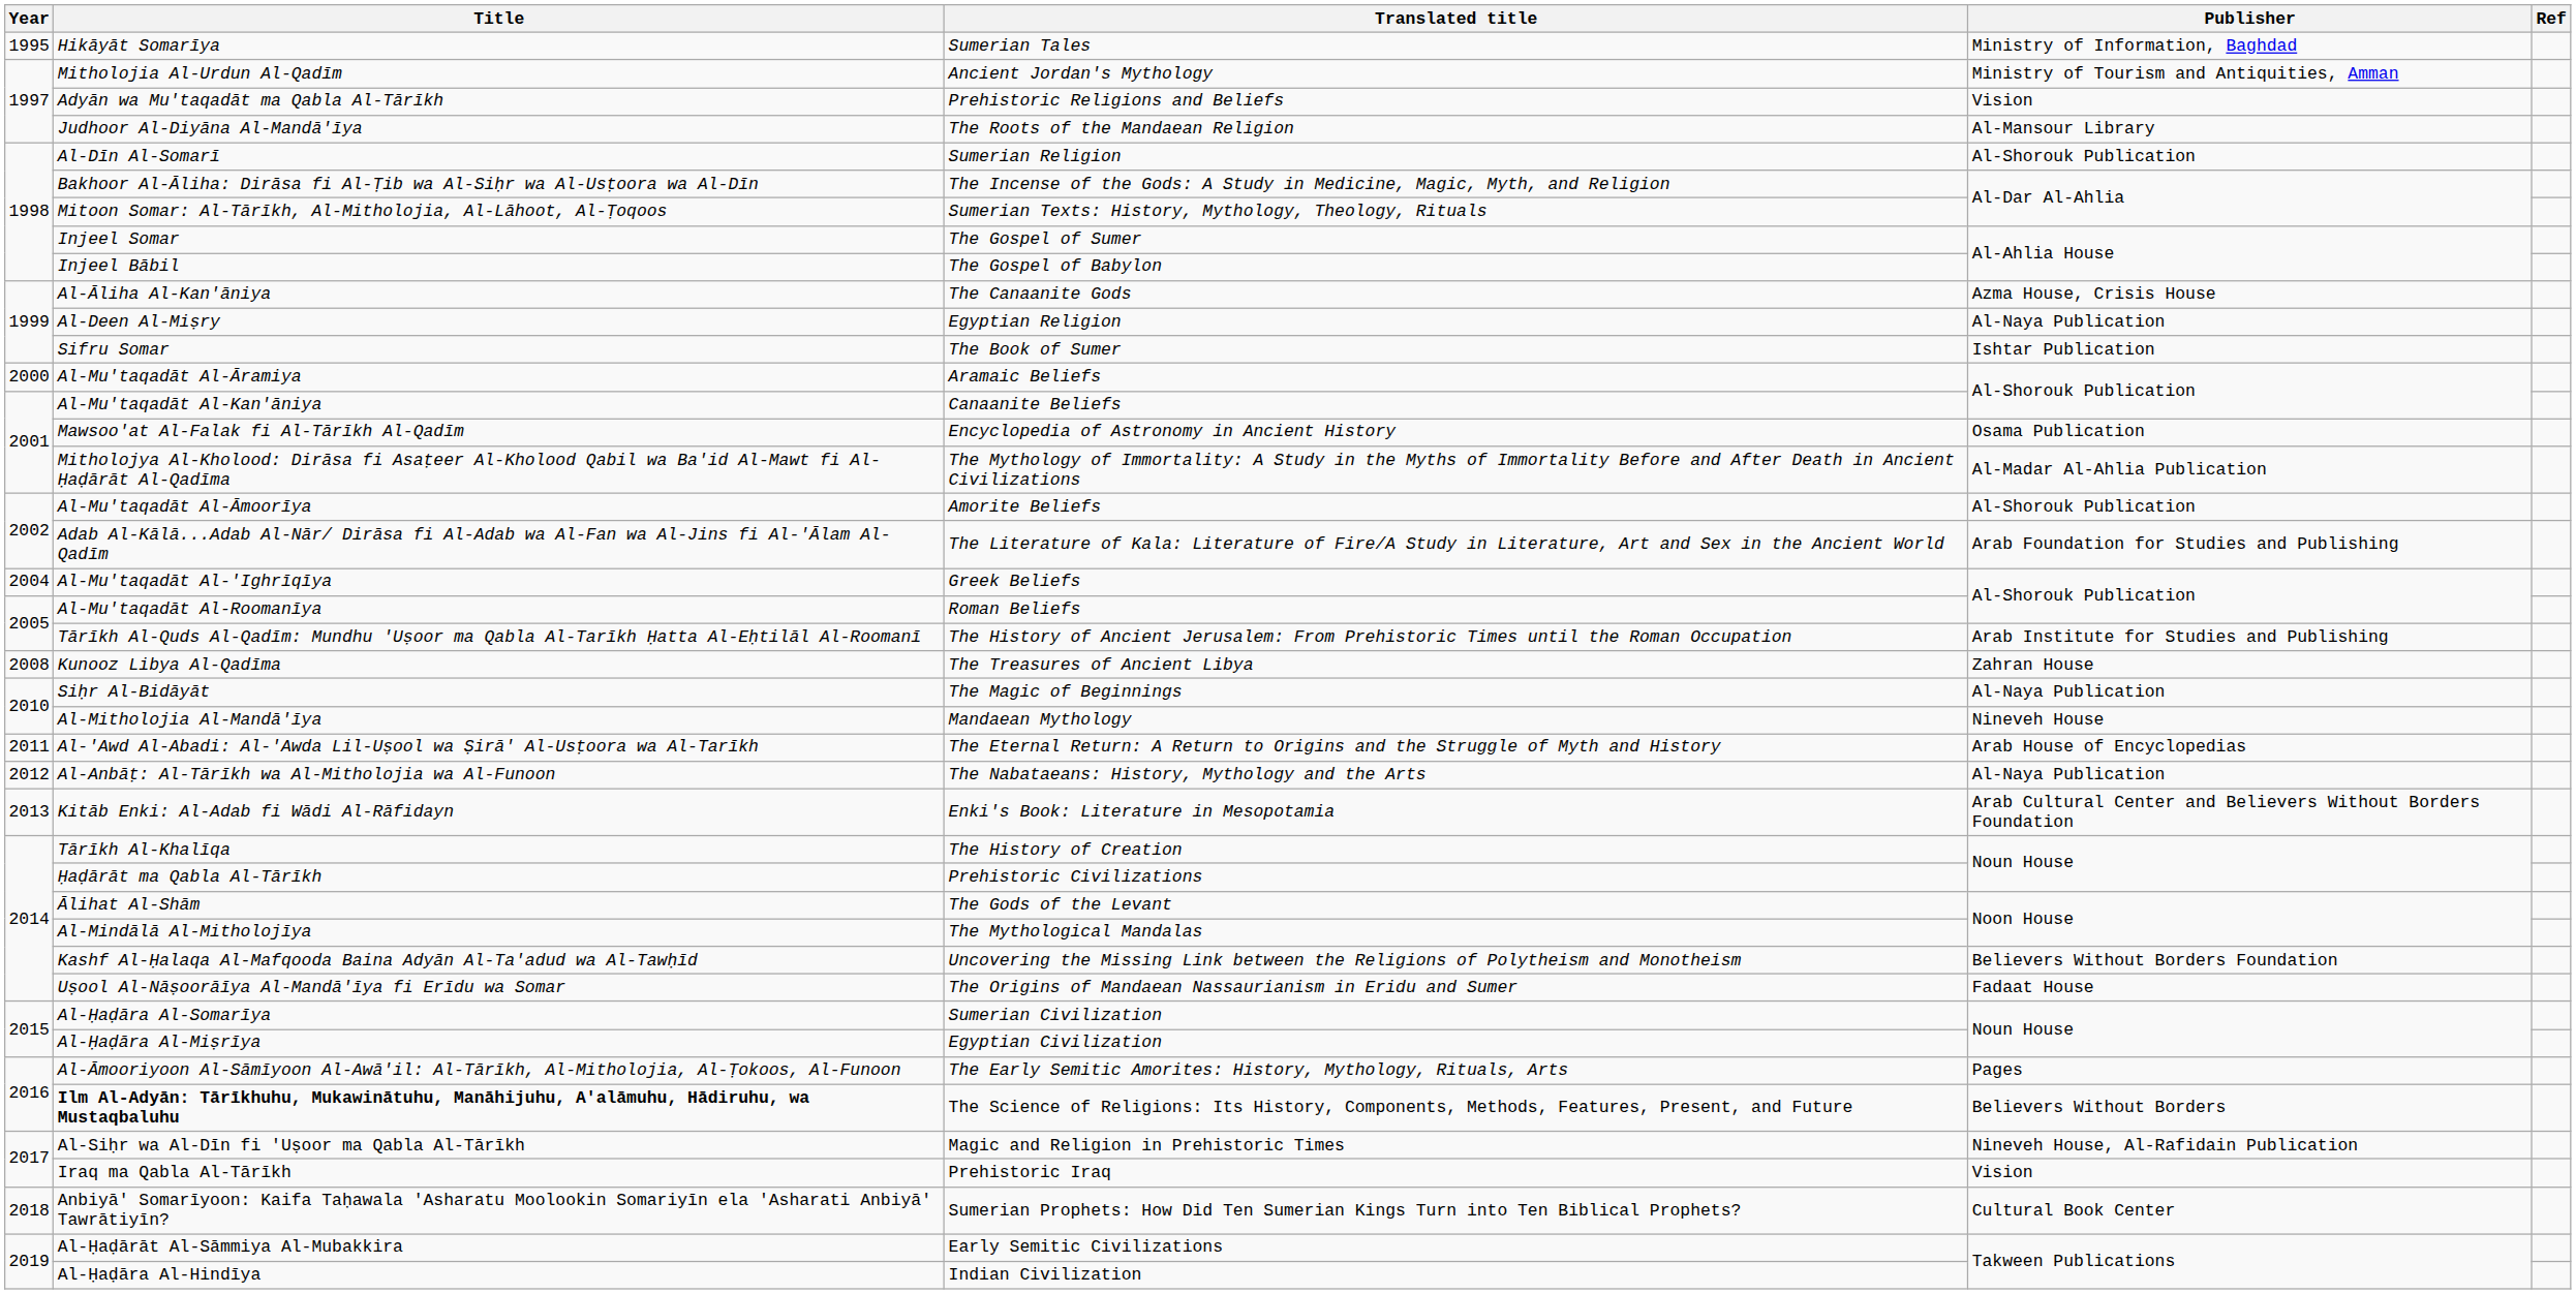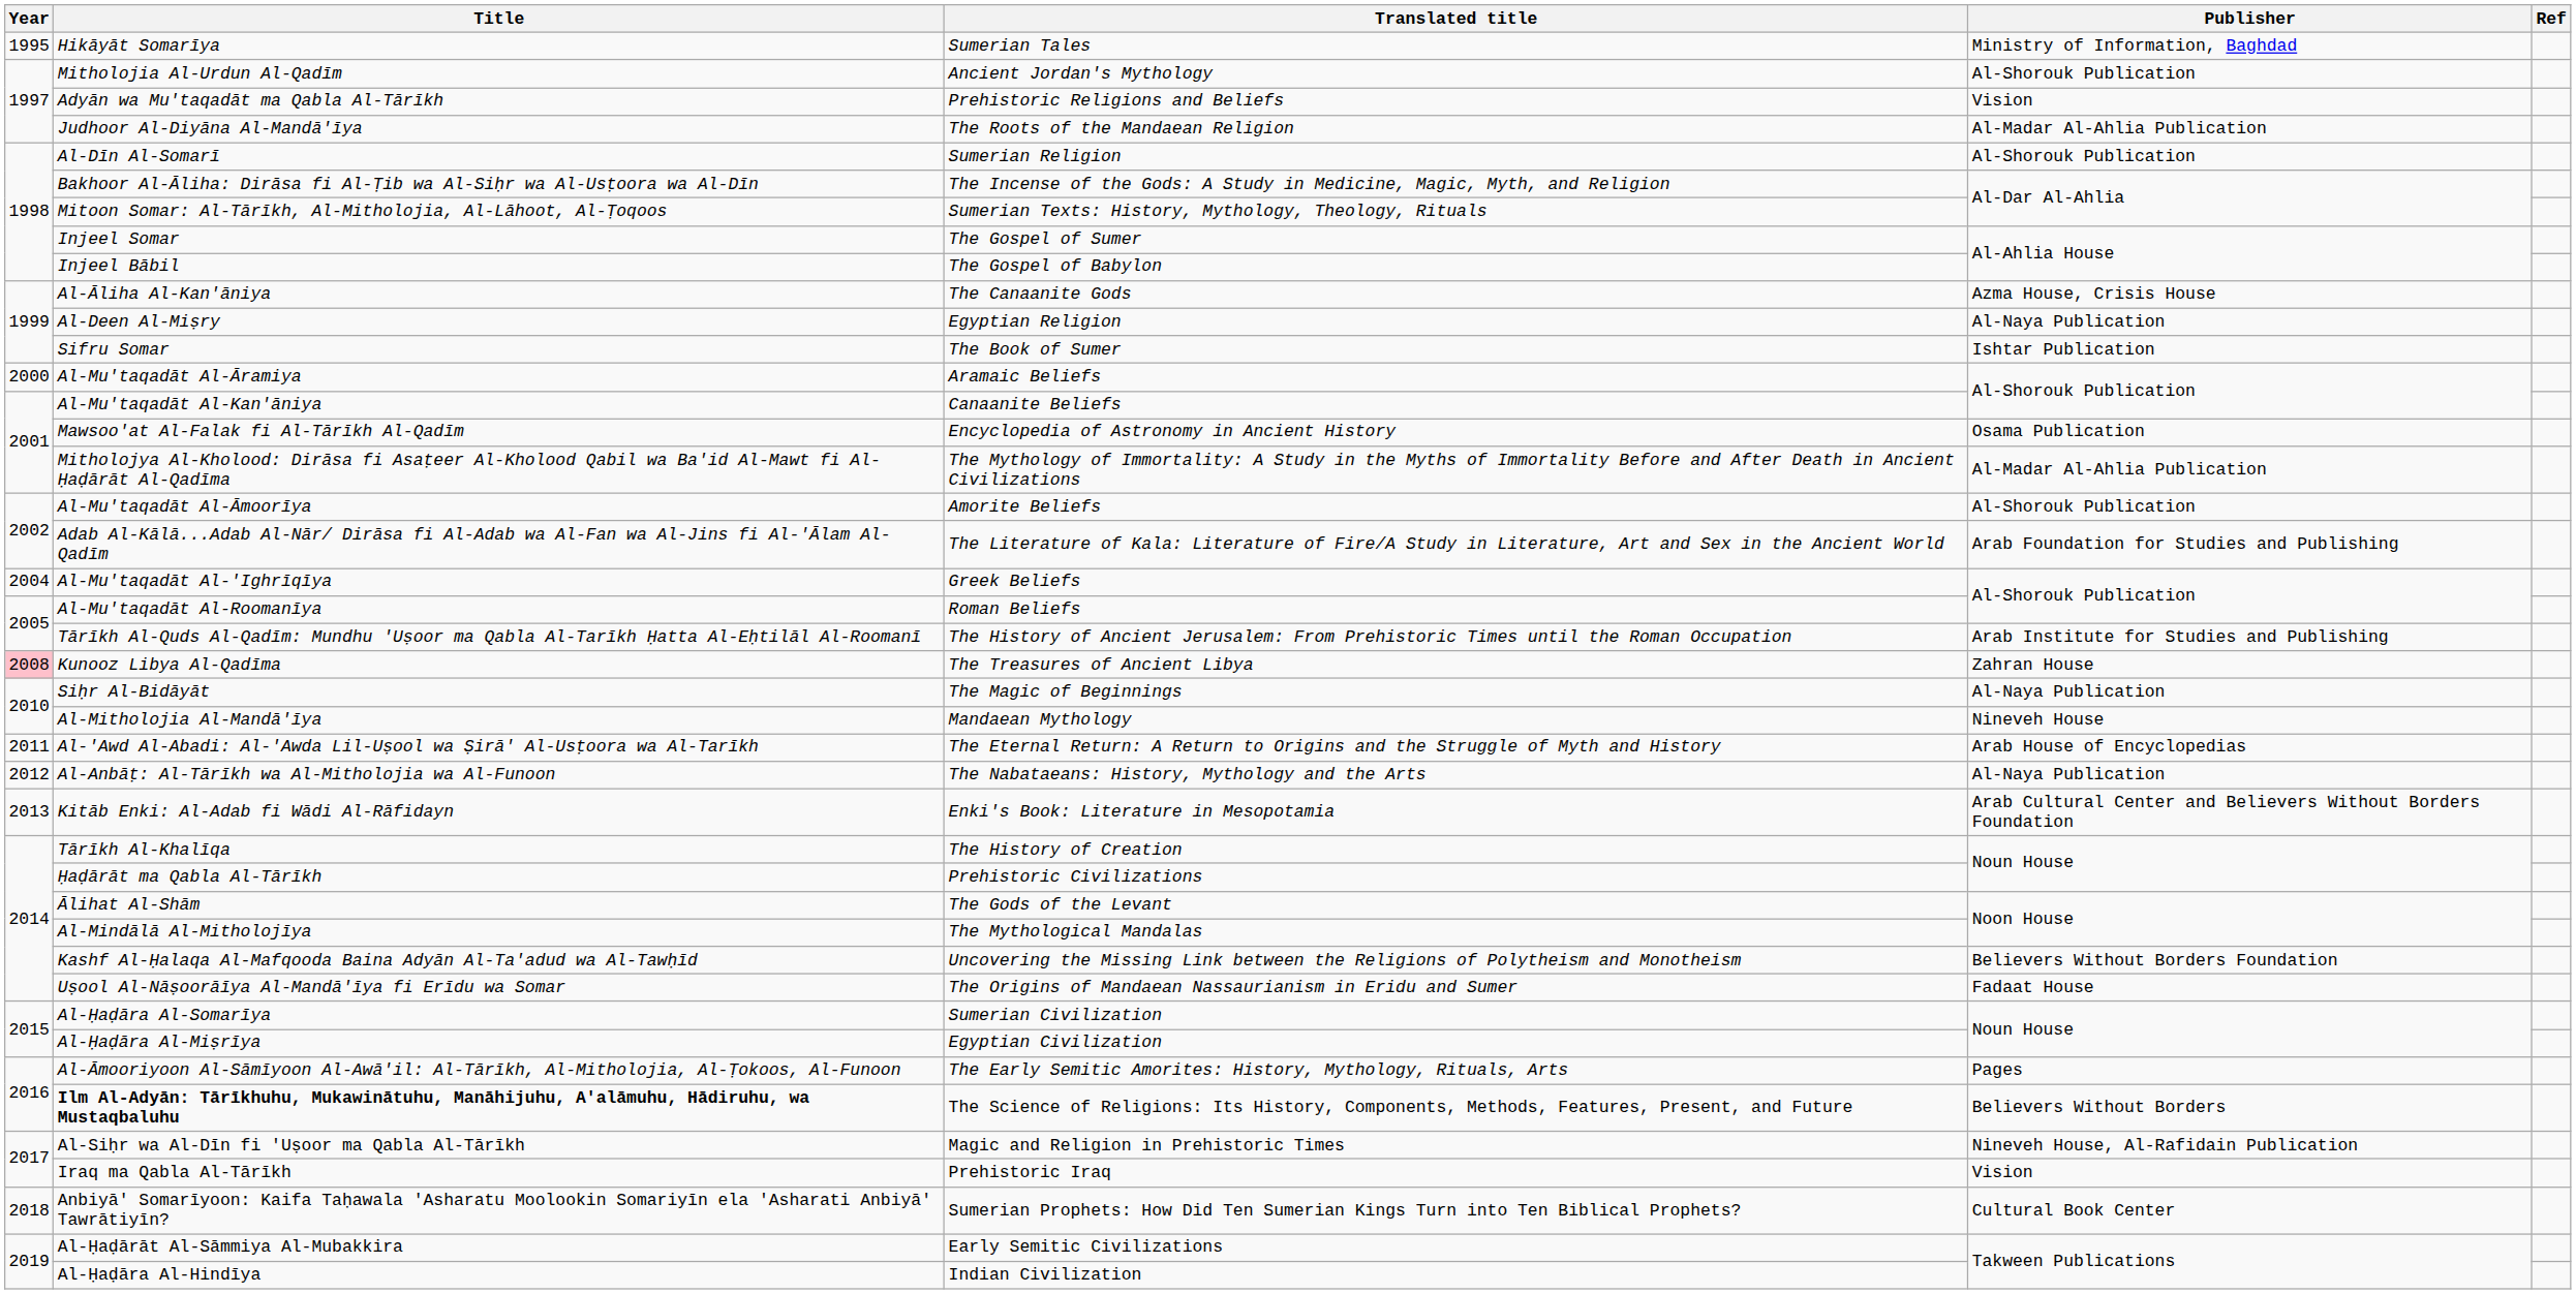Mitholojia Al-Urdun Al-Qadīm | Publisher: Ministry of Tourism and Antiquities, Amman -> Al-Shorouk Publication
Judhoor Al-Diyāna Al-Mandā'īya | Publisher: Al-Mansour Library -> Al-Madar Al-Ahlia Publication
Kunooz Libya Al-Qadīma | Year: no background -> pink background
